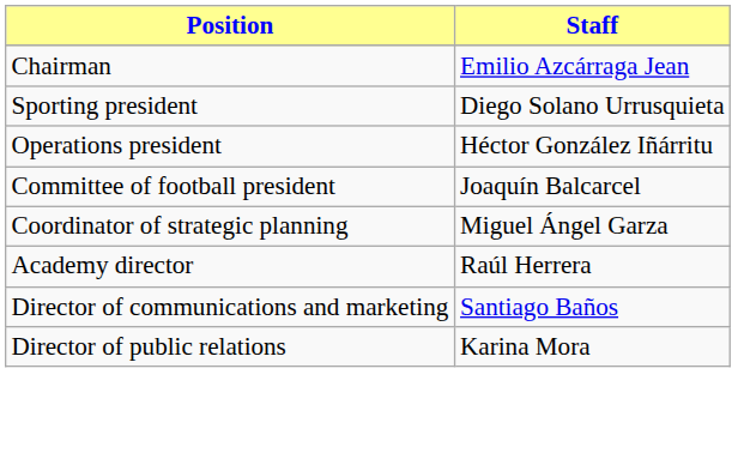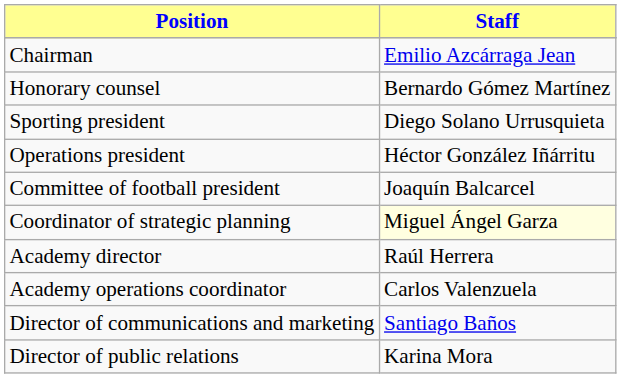+ row: Honorary counsel | Bernardo Gómez Martínez
Coordinator of strategic planning | Staff: no background -> lightyellow background
+ row: Academy operations coordinator | Carlos Valenzuela
